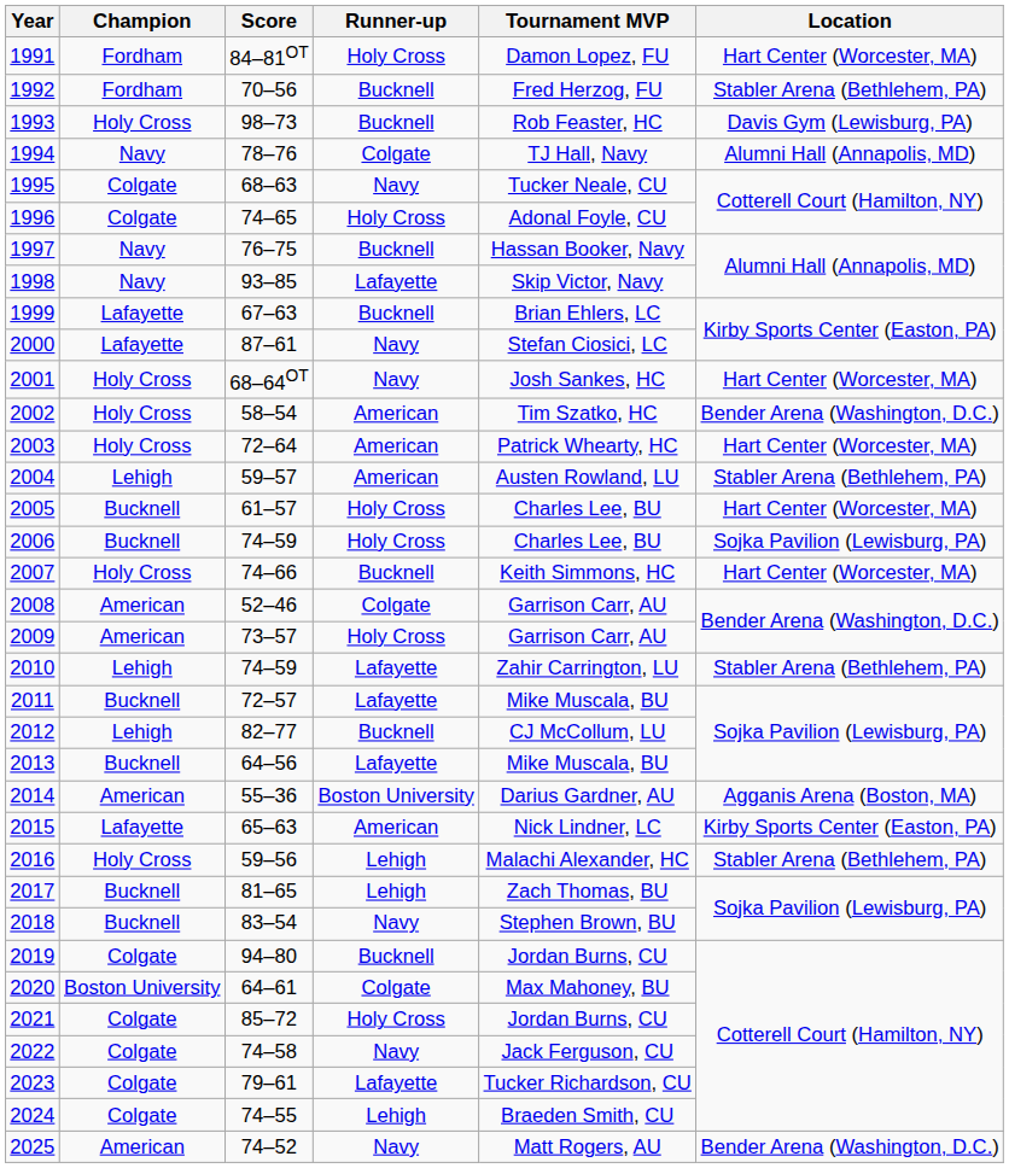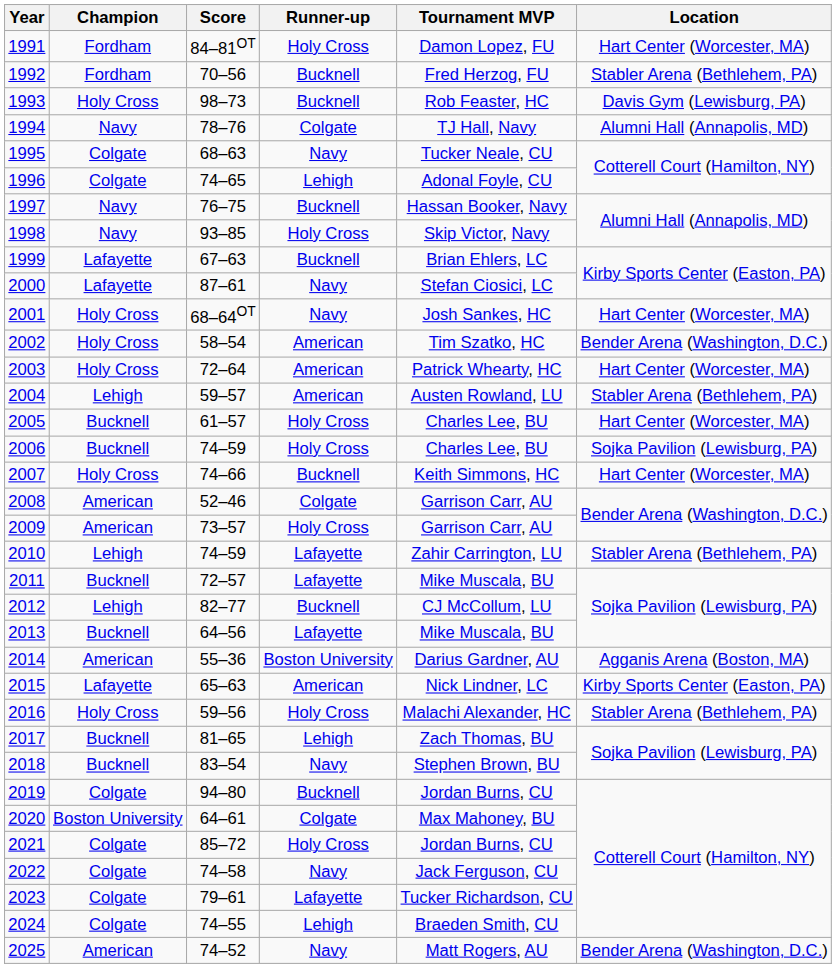1996 | Runner-up: Holy Cross -> Lehigh
1998 | Runner-up: Lafayette -> Holy Cross
2016 | Runner-up: Lehigh -> Holy Cross
